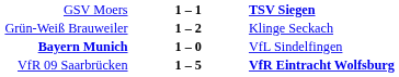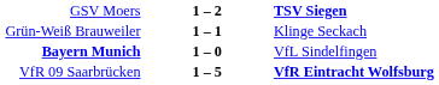GSV Moers | column 2: 1 – 1 -> 1 – 2
Grün-Weiß Brauweiler | column 2: 1 – 2 -> 1 – 1
